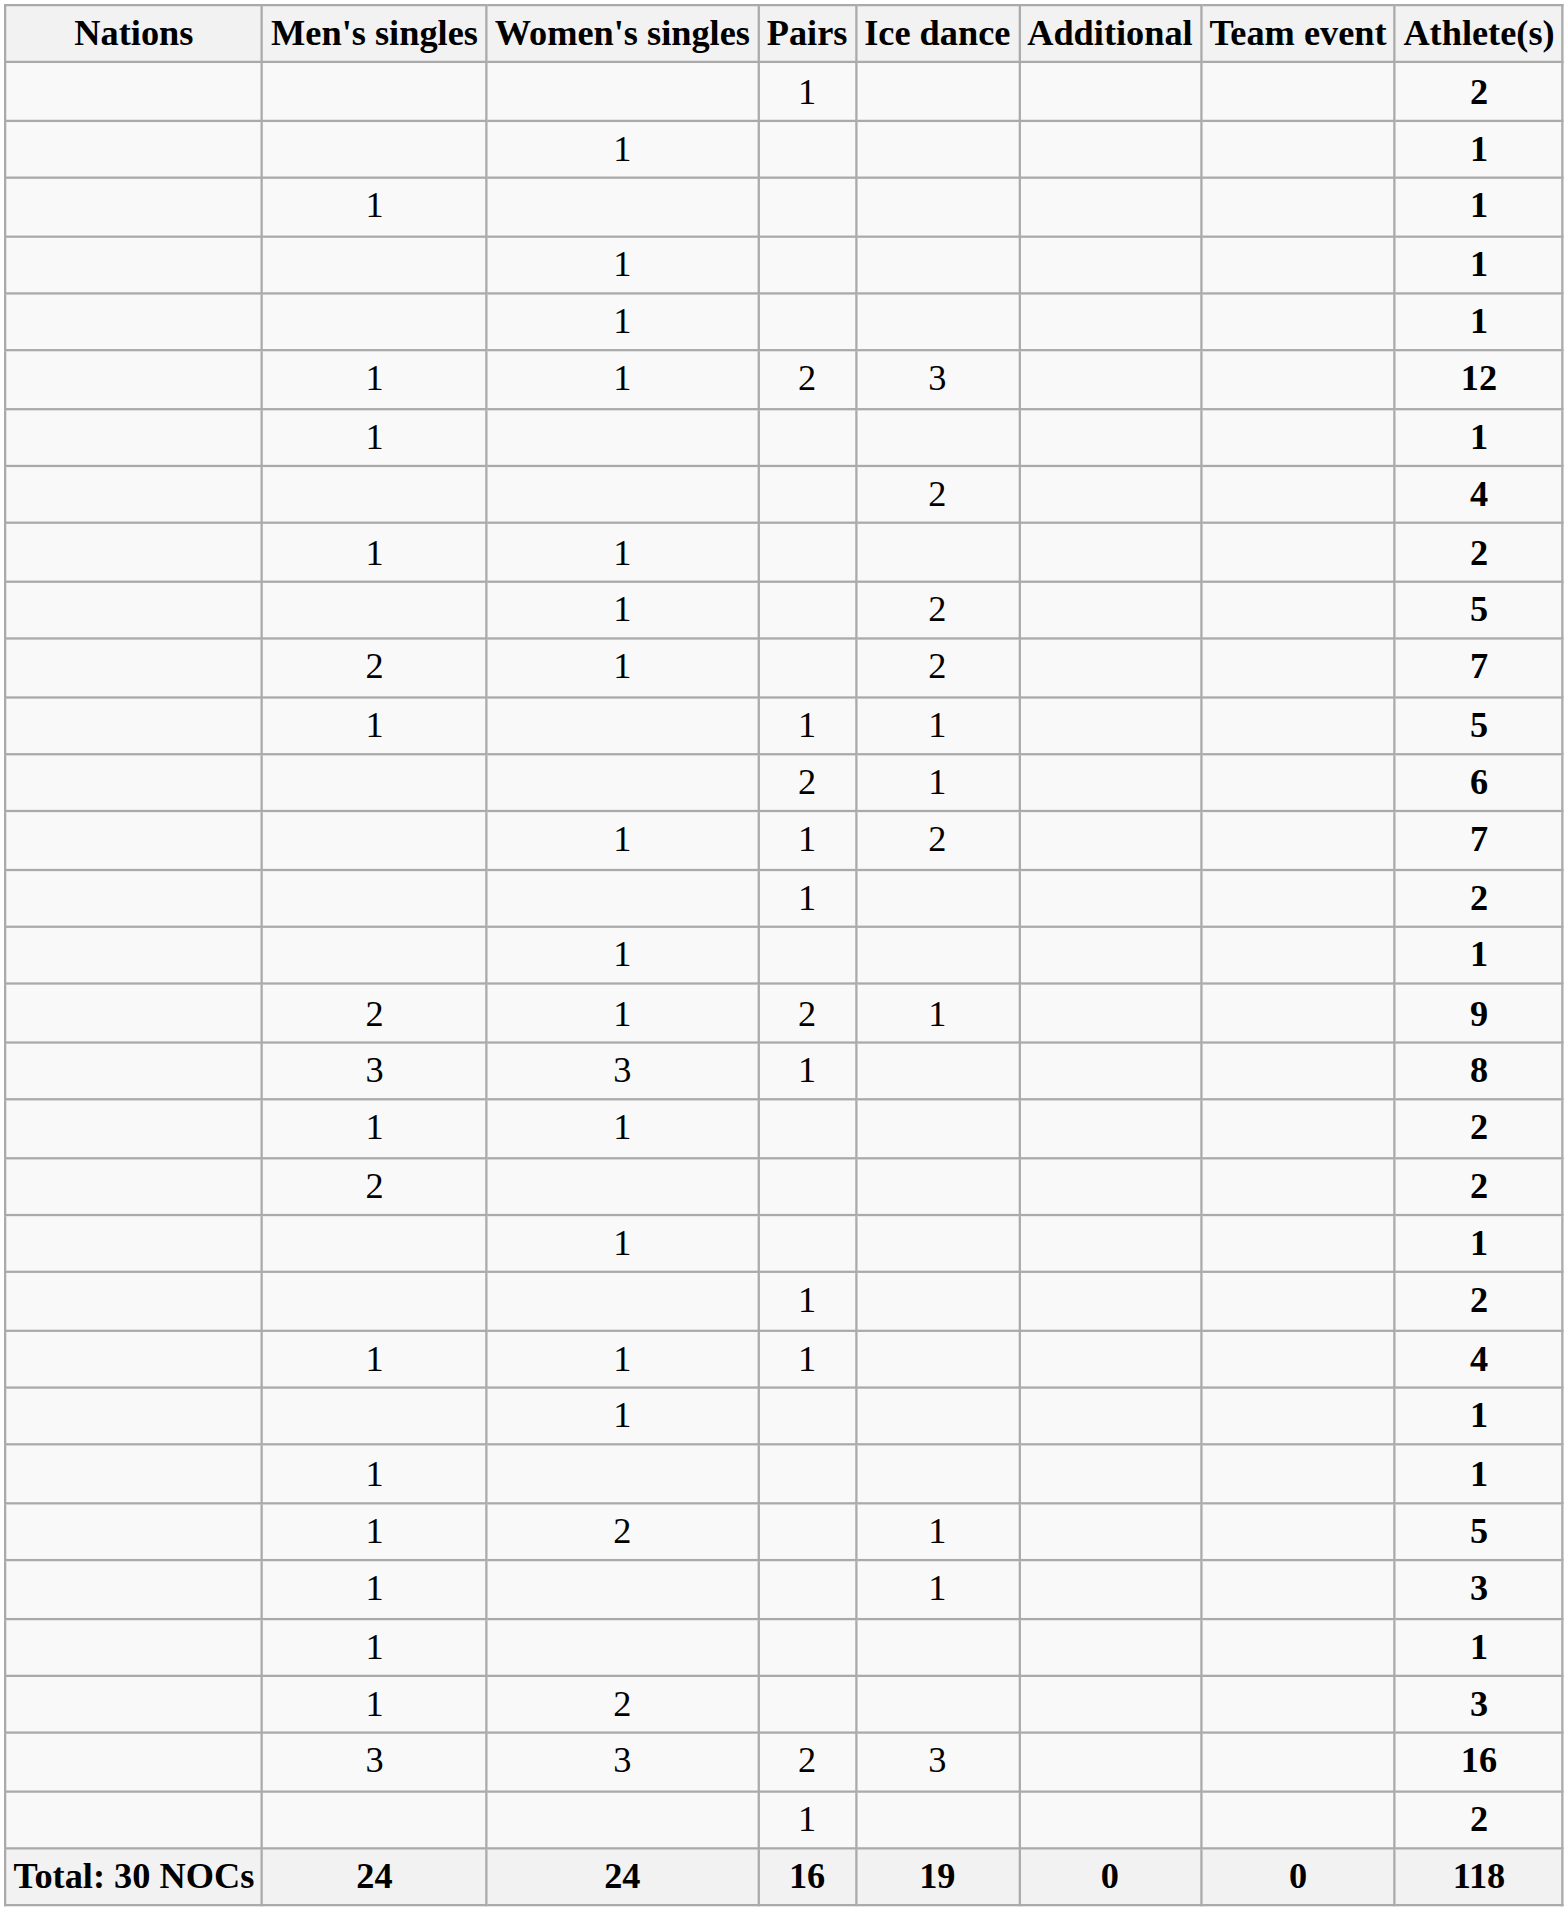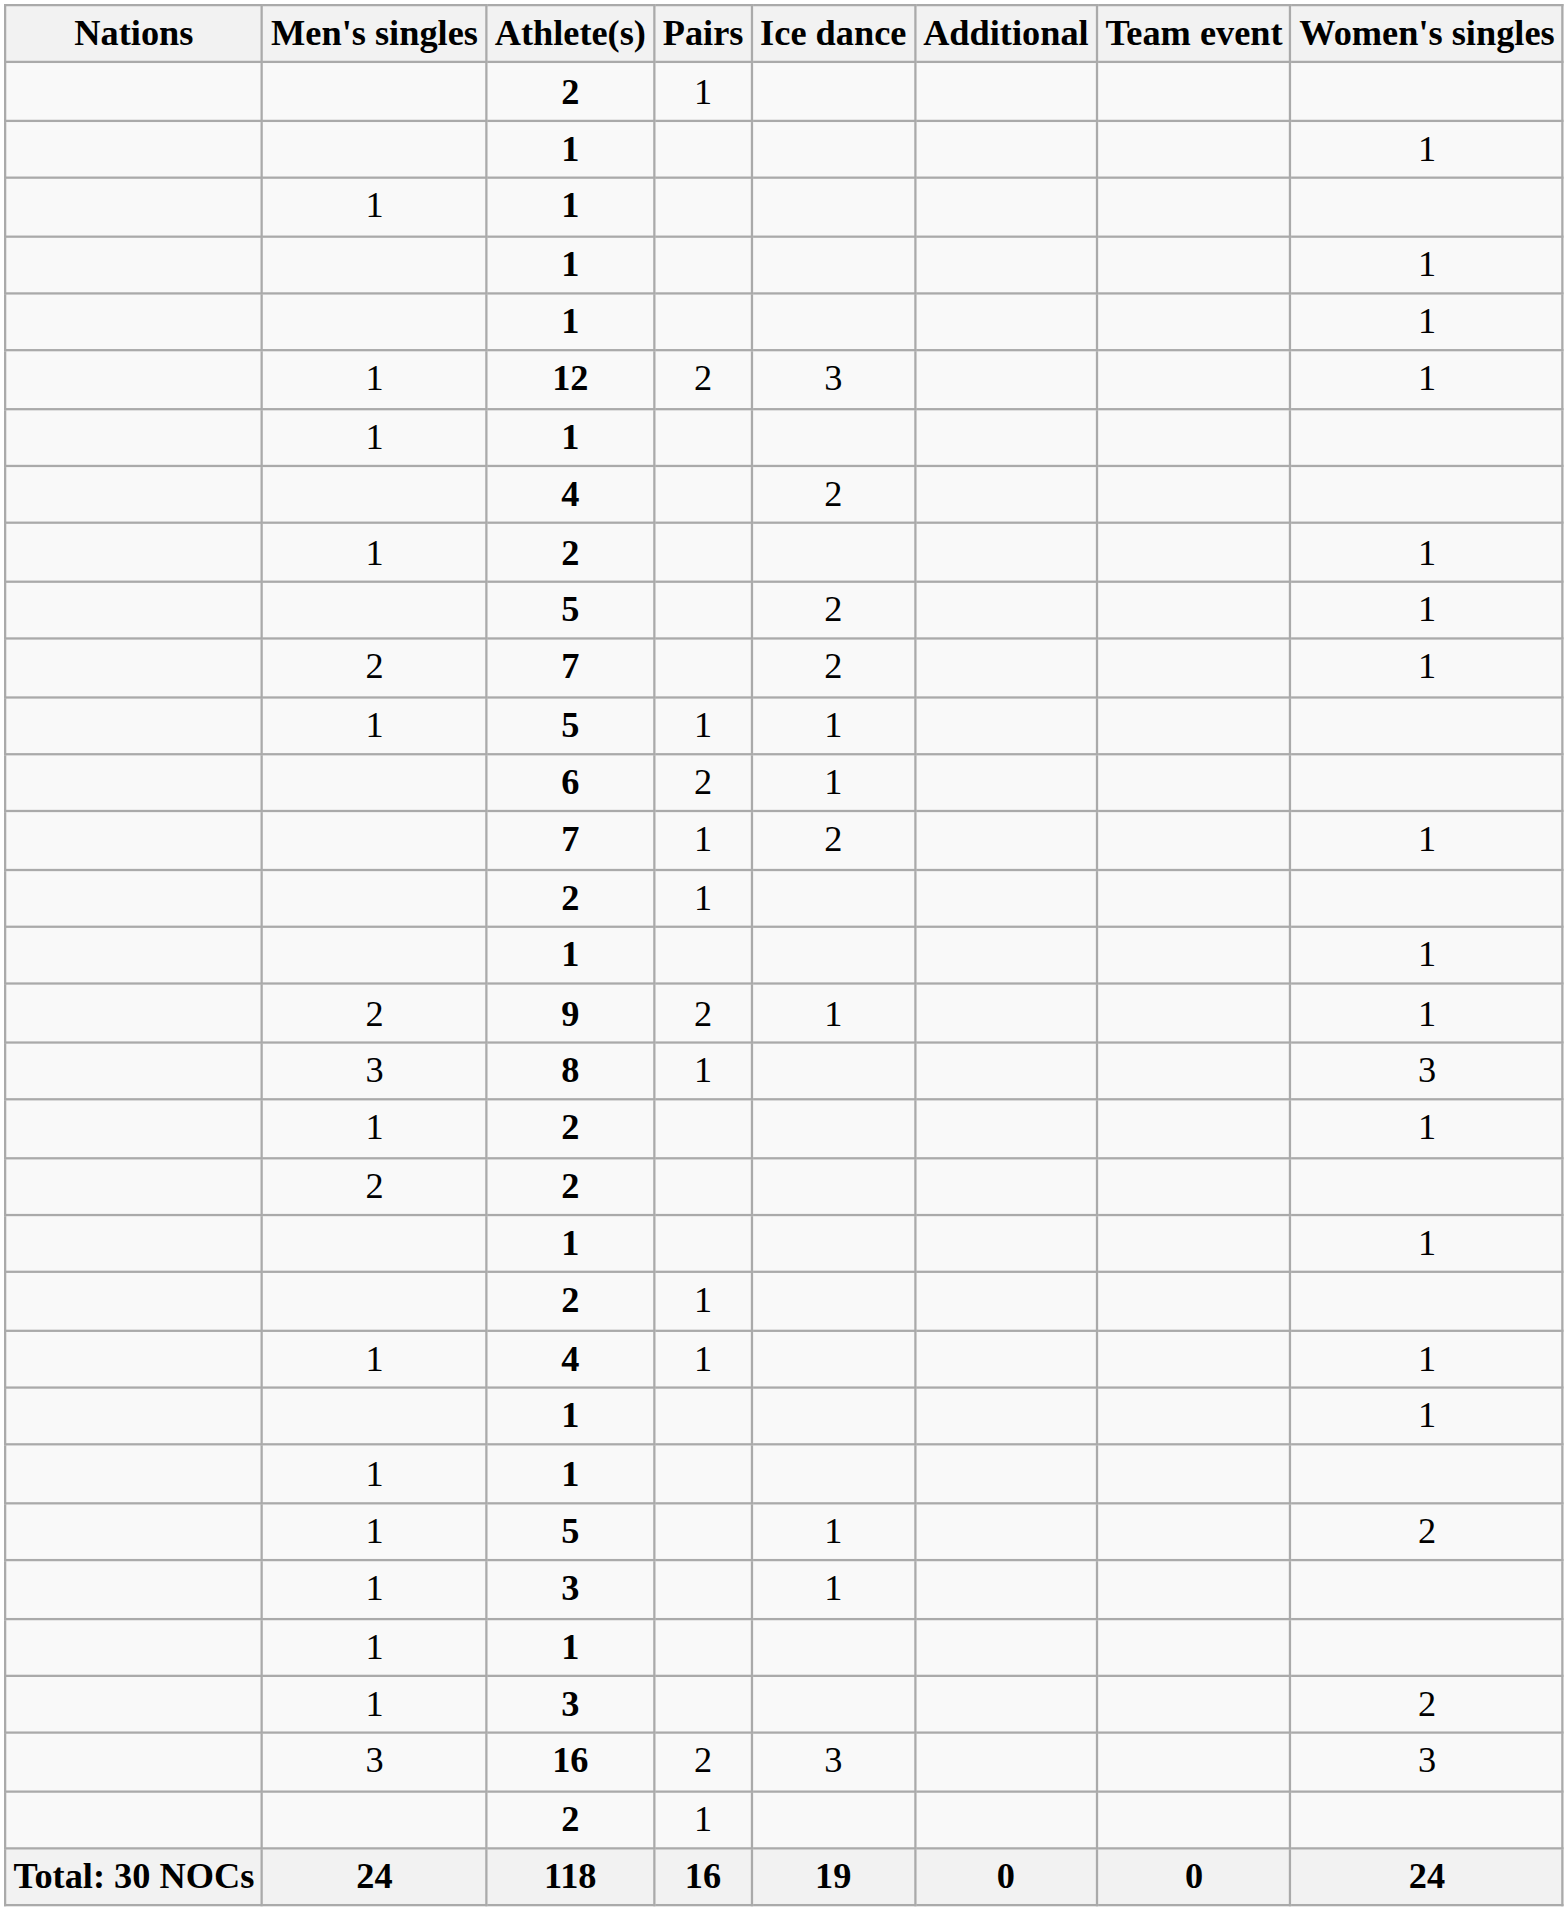columns swapped: Women's singles <-> Athlete(s)
